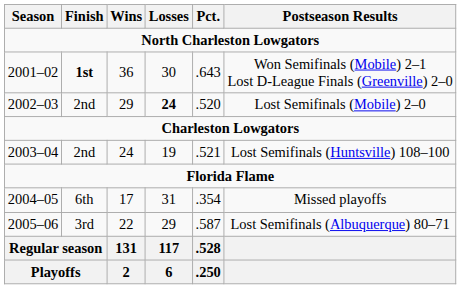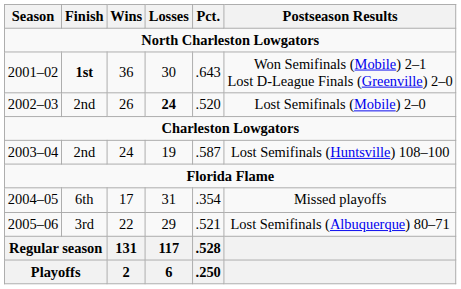2002–03 | Wins: 29 -> 26
2003–04 | Pct.: .521 -> .587
2005–06 | Pct.: .587 -> .521
